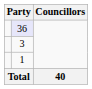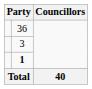36 | column 2: lavender background -> no background
1 | column 2: normal -> bold
